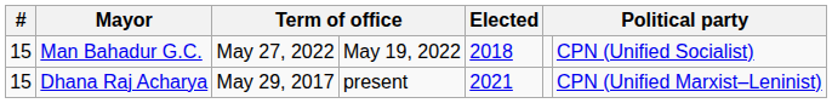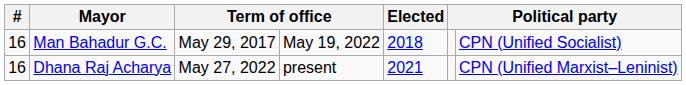Man Bahadur G.C. | #: 15 -> 16
Man Bahadur G.C. | column 3: May 27, 2022 -> May 29, 2017
Dhana Raj Acharya | #: 15 -> 16
Dhana Raj Acharya | column 3: May 29, 2017 -> May 27, 2022
